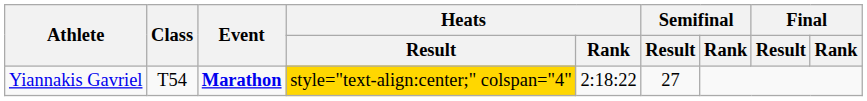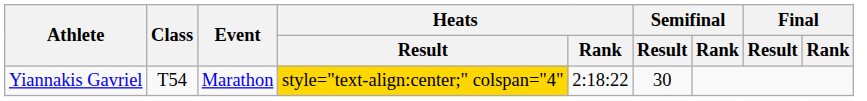Yiannakis Gavriel | Event: bold -> normal
Yiannakis Gavriel | Semifinal / Result: 27 -> 30
